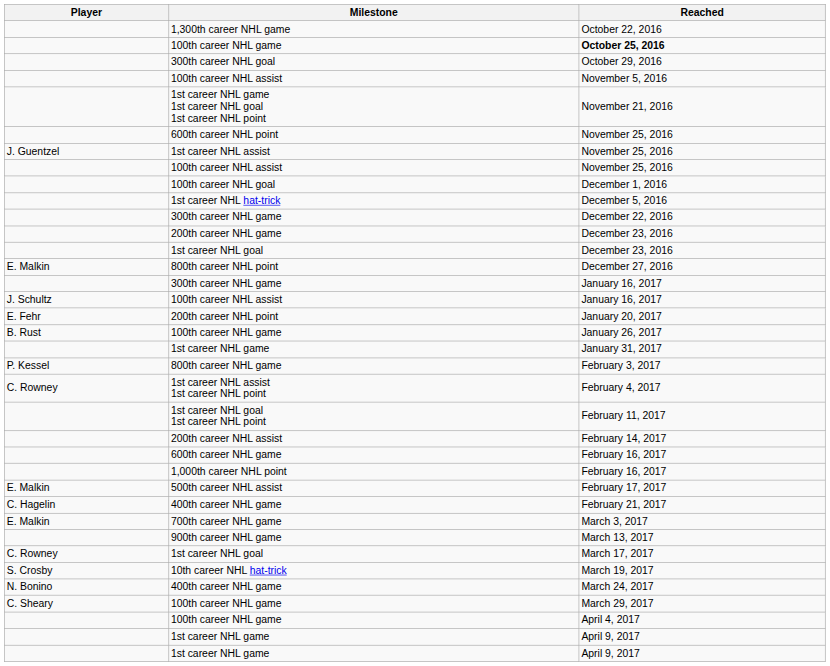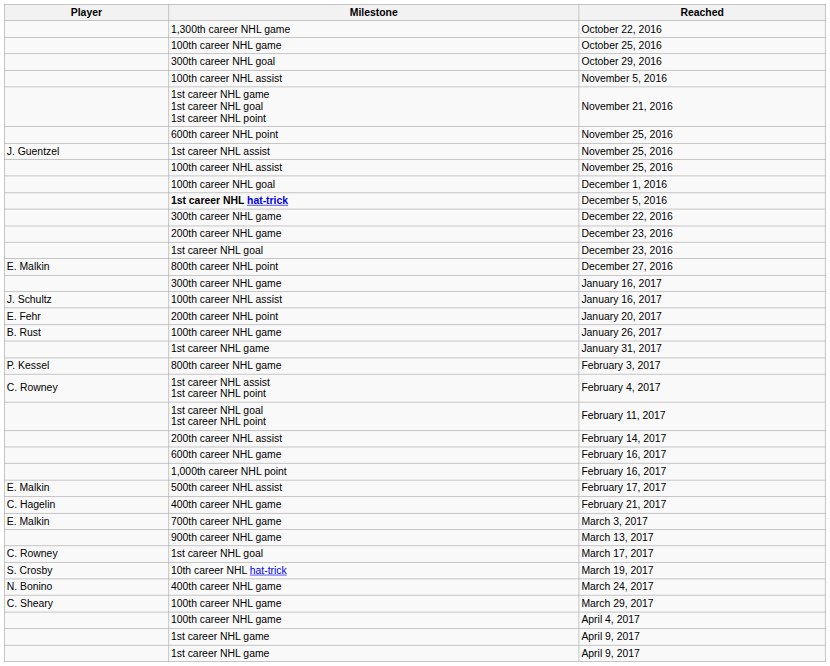row 3 | Reached: bold -> normal
row 11 | Milestone: normal -> bold
